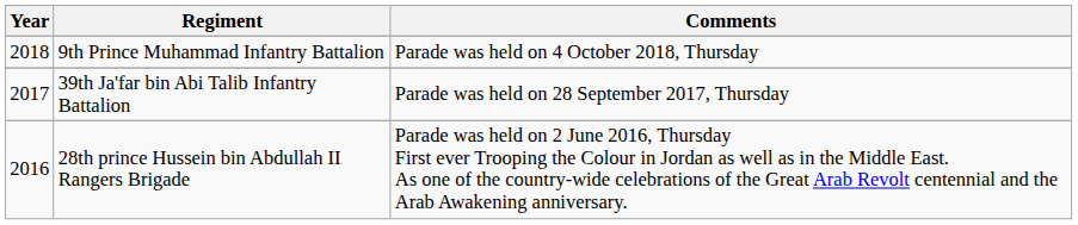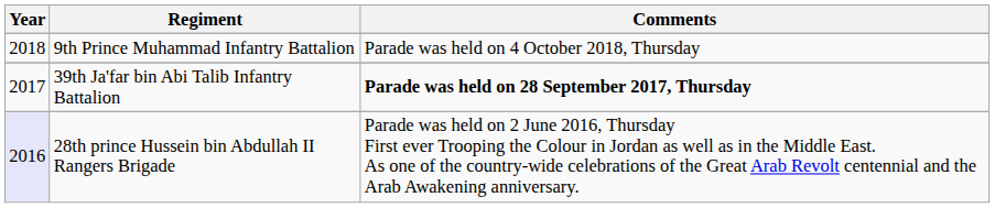39th Ja'far bin Abi Talib Infantry Battalion | Comments: normal -> bold
28th prince Hussein bin Abdullah II Rangers Brigade | Year: no background -> lavender background
